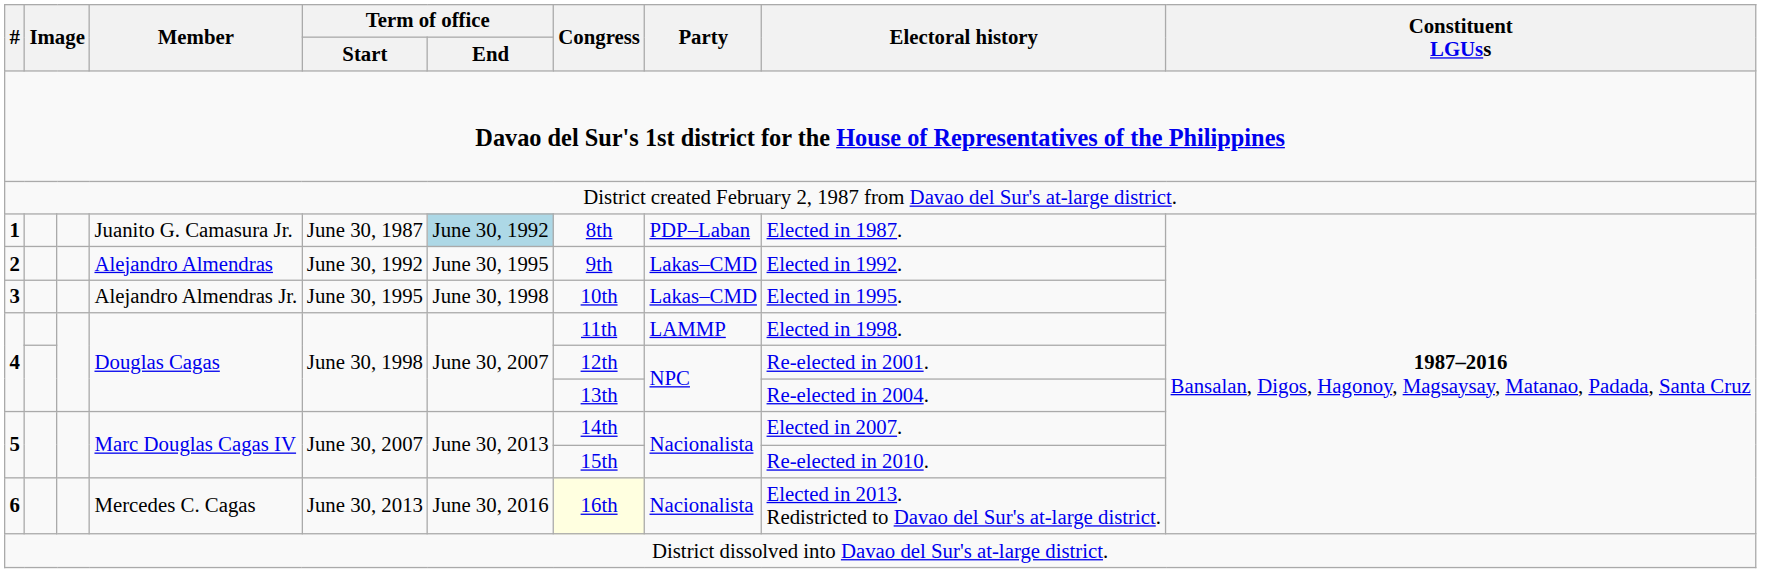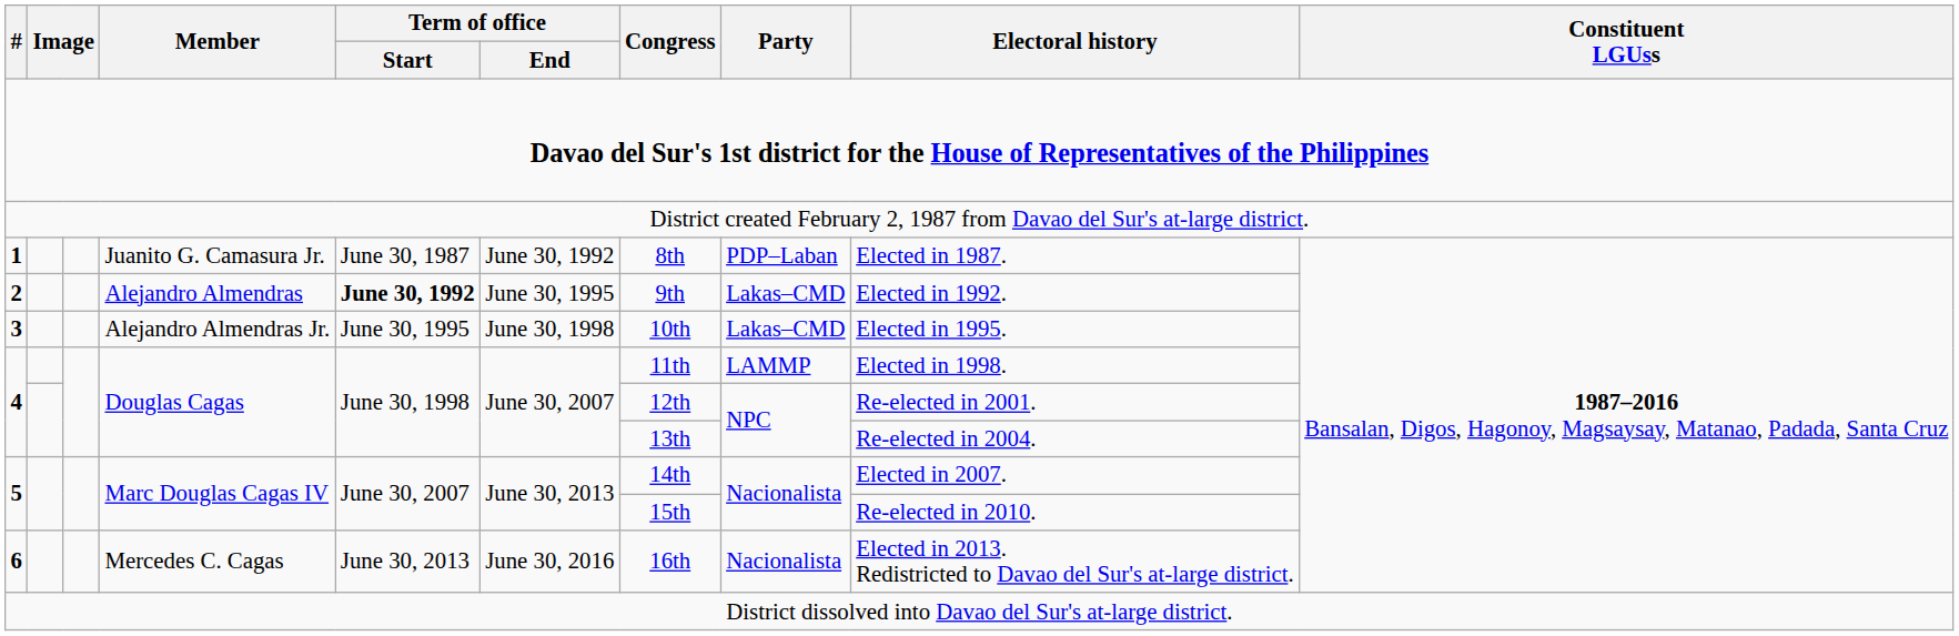1 | Term of office / End: lightblue background -> no background
2 | Term of office / Start: normal -> bold
6 | Congress: lightyellow background -> no background
